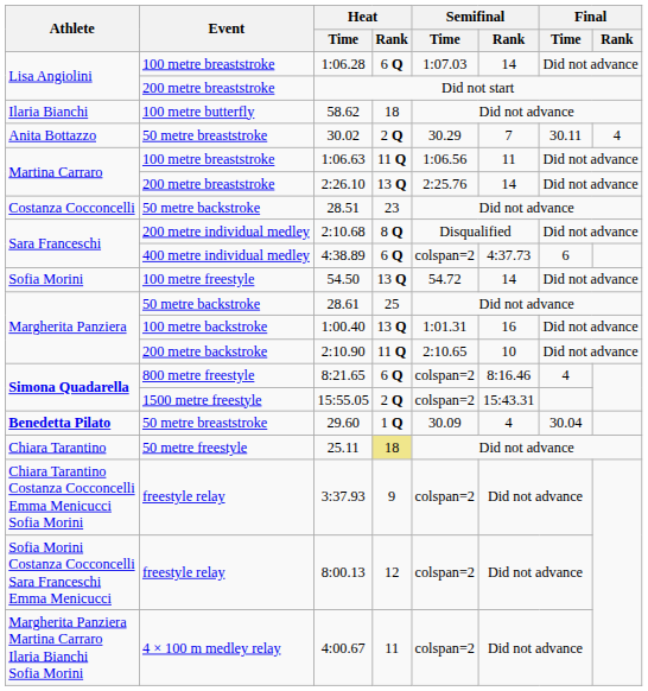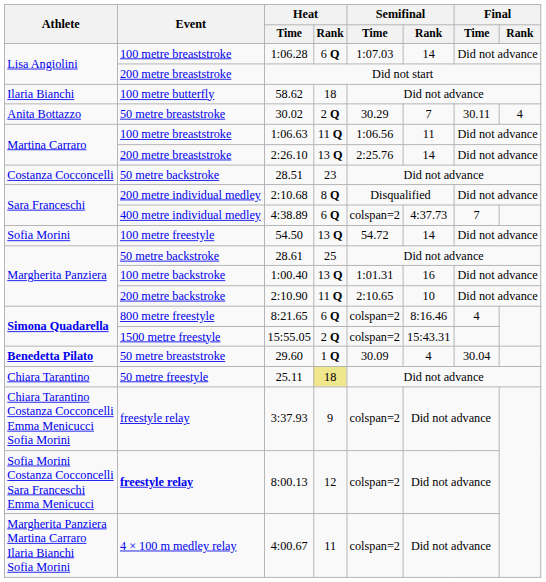4:38.89 | Final / Time: 6 -> 7
8:00.13 | Event: normal -> bold
